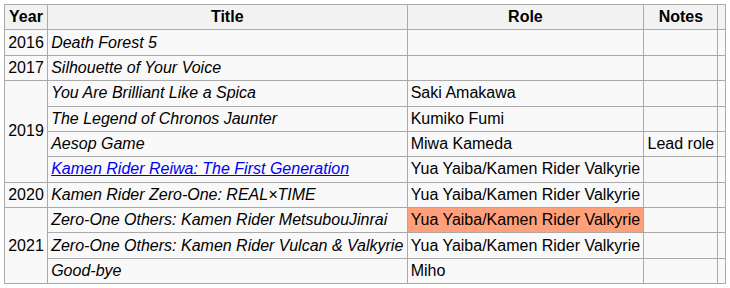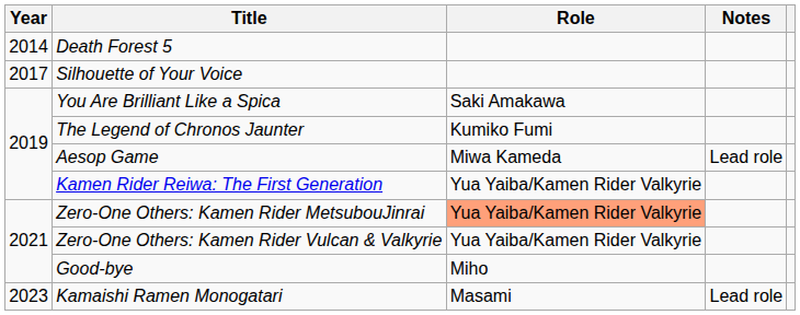Death Forest 5 | Year: 2016 -> 2014
- row: 2020 | Kamen Rider Zero-One: REAL×TIME | Yua Yaiba/Kamen Rider Valkyrie
+ row: 2023 | Kamaishi Ramen Monogatari | Masami | Lead role
